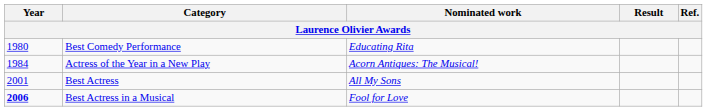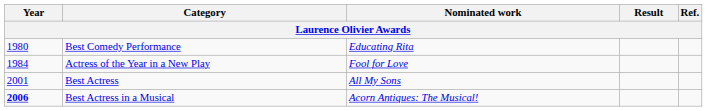Actress of the Year in a New Play | Nominated work: Acorn Antiques: The Musical! -> Fool for Love
Best Actress in a Musical | Nominated work: Fool for Love -> Acorn Antiques: The Musical!
